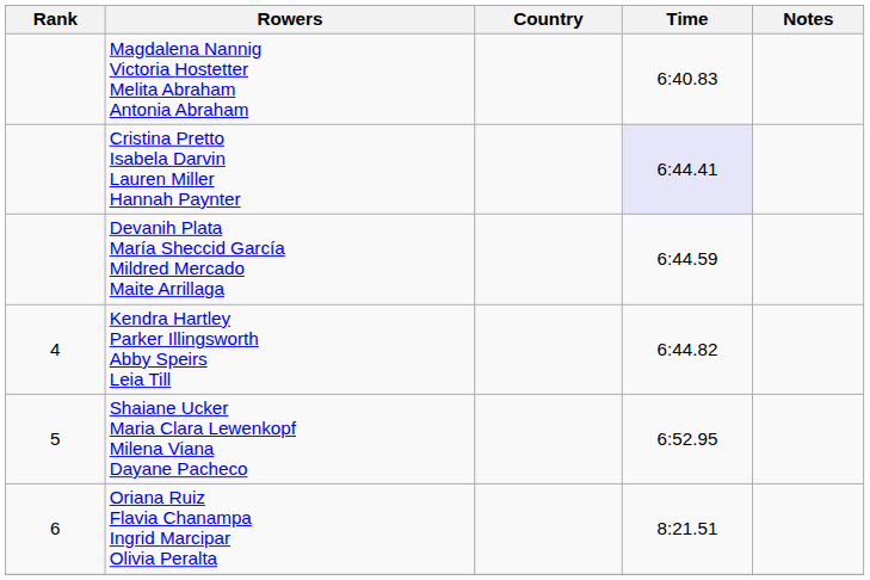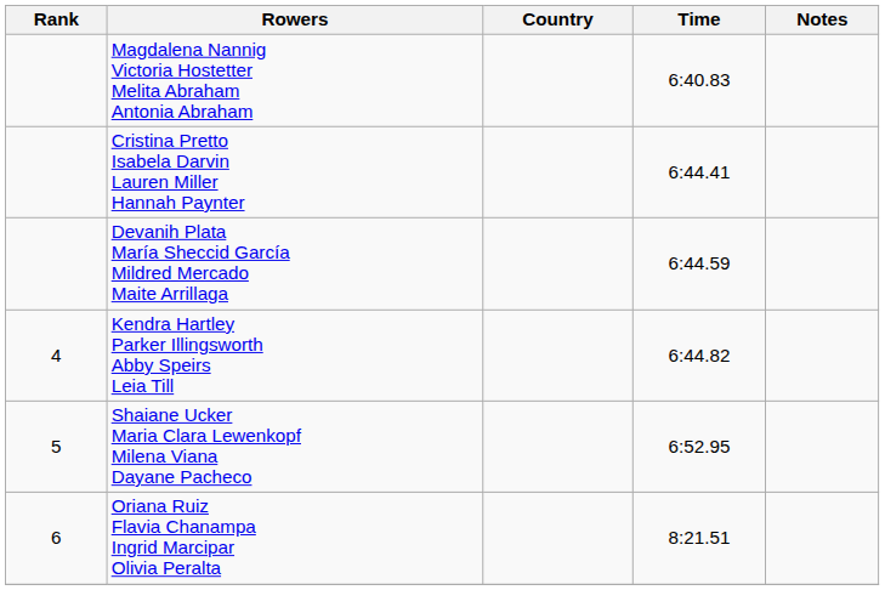Cristina Pretto Isabela Darvin Lauren Miller Hannah Paynter | Time: lavender background -> no background
